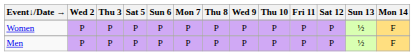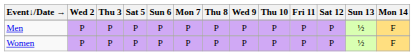rows swapped: Men <-> Women
